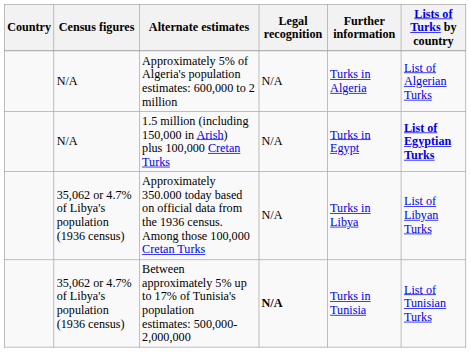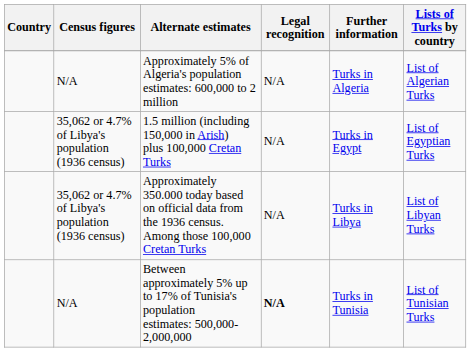row 3 | Census figures: N/A -> 35,062 or 4.7% of Libya's population (1936 census)
row 3 | Lists of Turks by country: bold -> normal
row 5 | Census figures: 35,062 or 4.7% of Libya's population (1936 census) -> N/A
